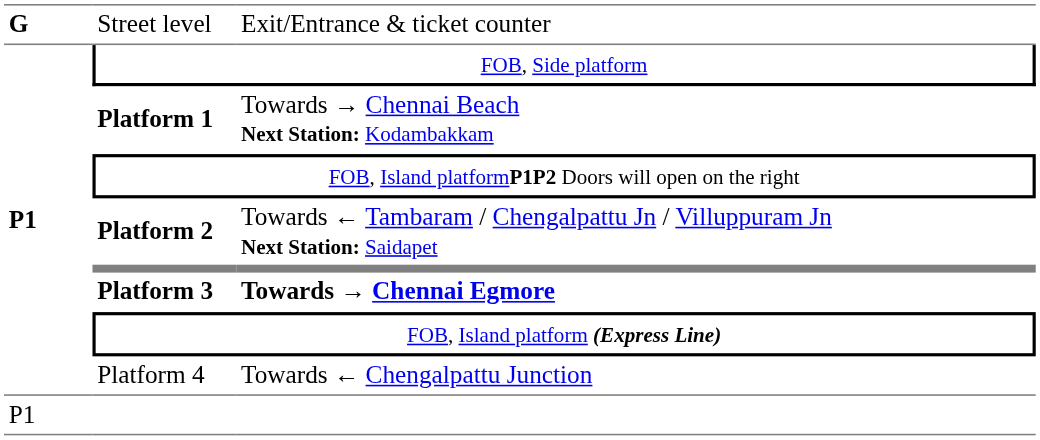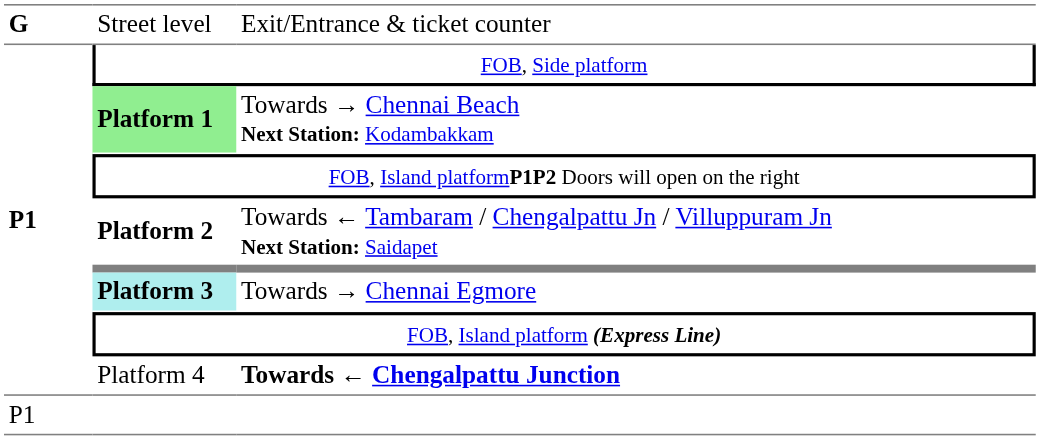Platform 1 | column 2: no background -> lightgreen background
Platform 3 | column 2: no background -> paleturquoise background
Platform 3 | column 3: bold -> normal
Platform 4 | column 3: normal -> bold
